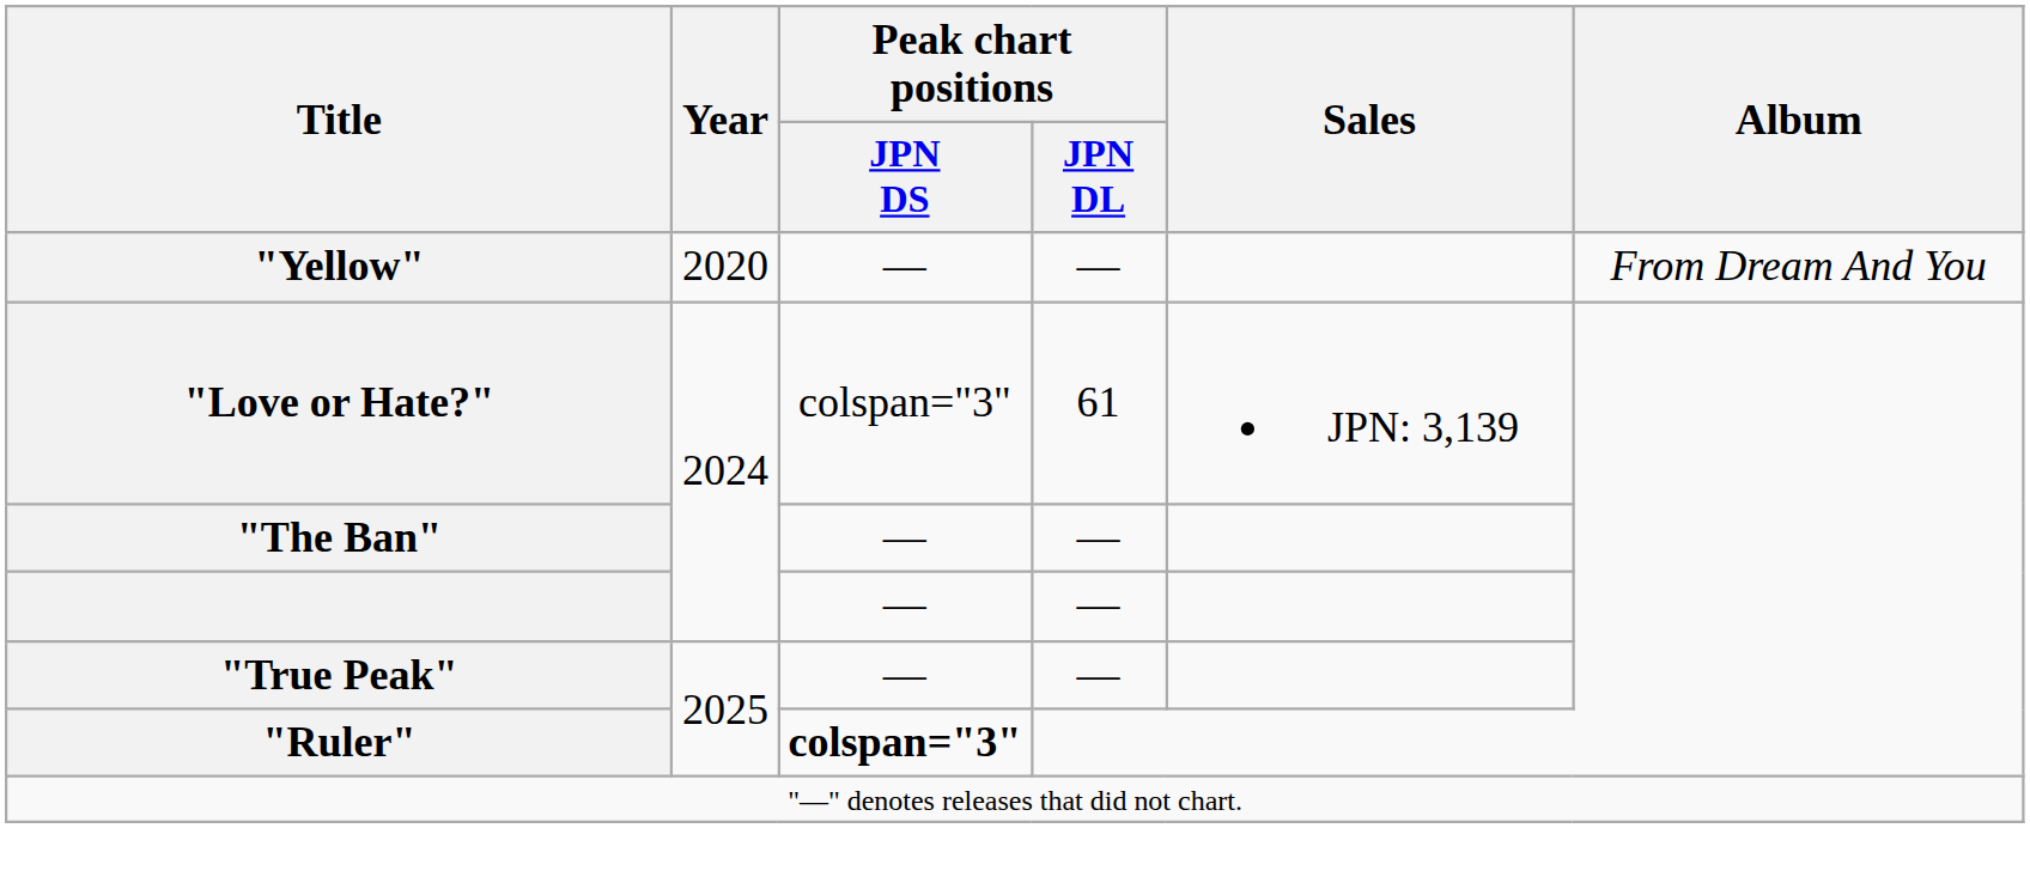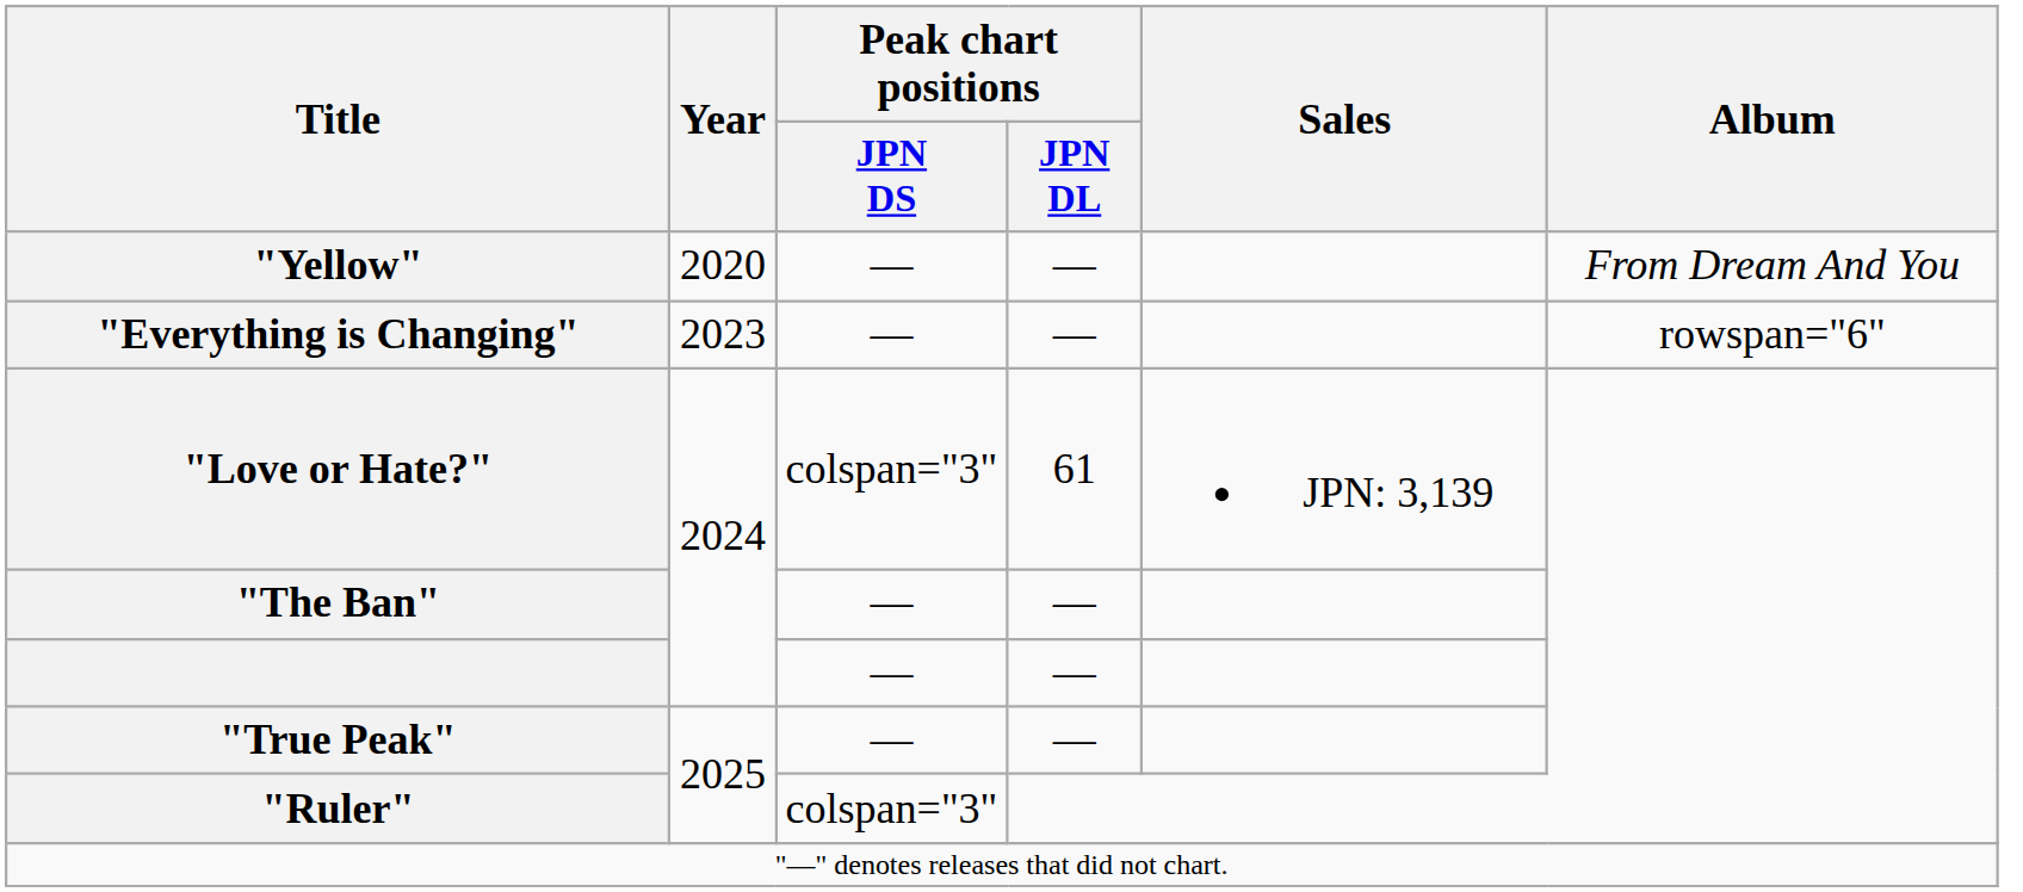+ row: "Everything is Changing" | 2023 | — | — | rowspan="6"
"Ruler" | Peak chart positions / JPN DS: bold -> normal
